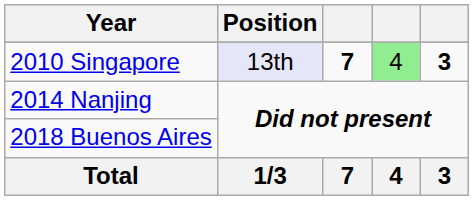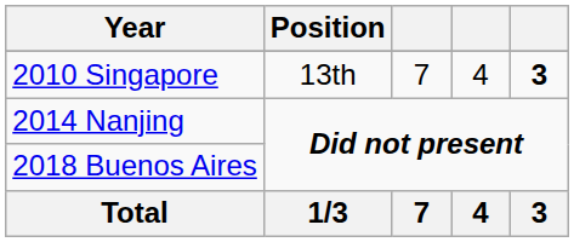2010 Singapore | Position: lavender background -> no background
2010 Singapore | column 3: bold -> normal
2010 Singapore | column 4: lightgreen background -> no background
